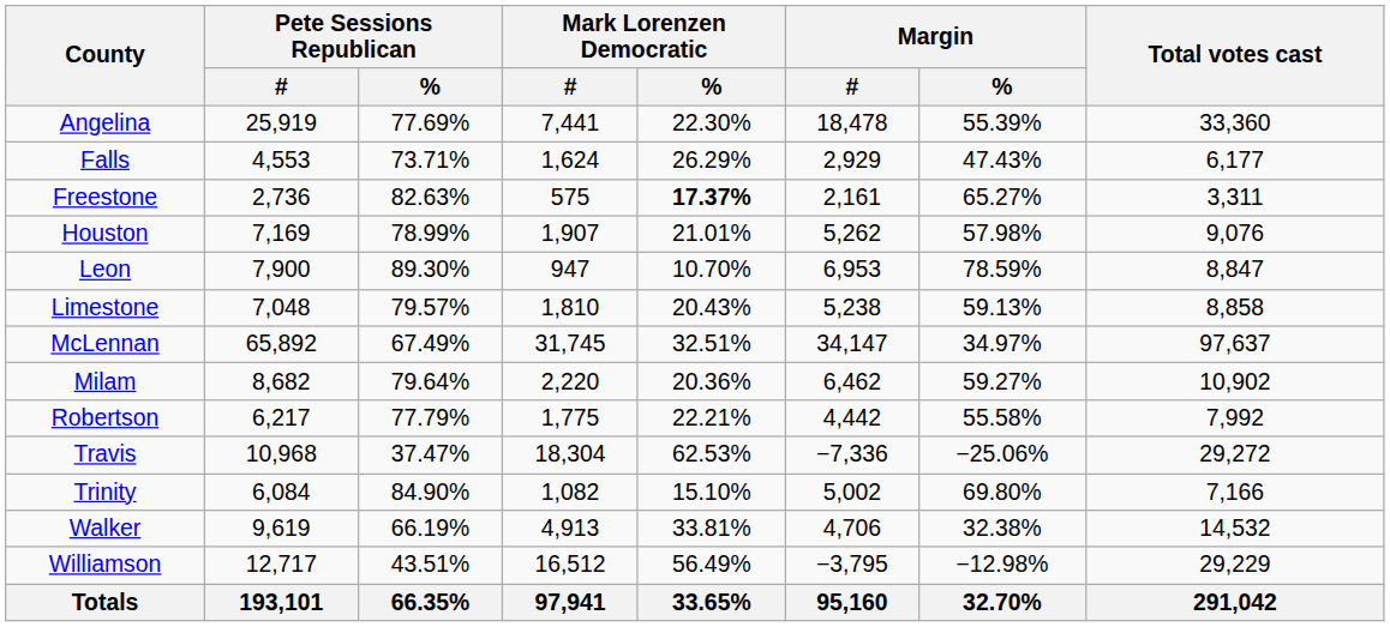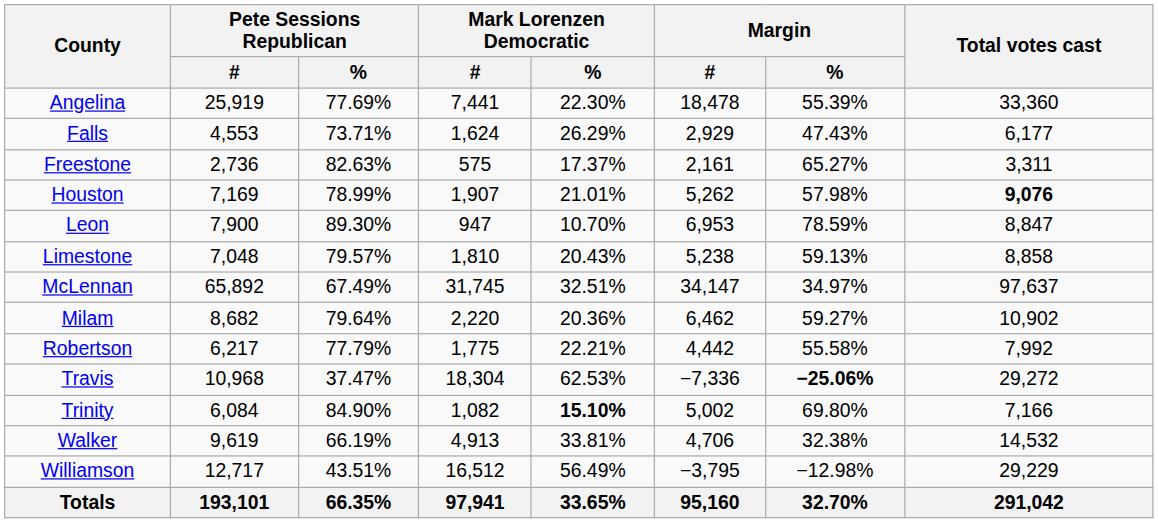Freestone | Mark Lorenzen Democratic / %: bold -> normal
Houston | Total votes cast: normal -> bold
Travis | Margin / %: normal -> bold
Trinity | Mark Lorenzen Democratic / %: normal -> bold
